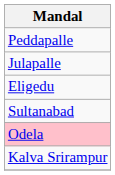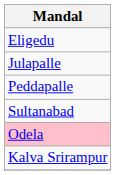row 2 | column 1: Peddapalle -> Eligedu
row 4 | column 1: Eligedu -> Peddapalle
